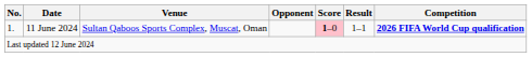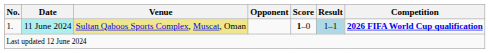1. | Date: no background -> paleturquoise background
1. | Venue: no background -> khaki background
1. | Score: pink background -> no background
1. | Result: no background -> lightblue background
